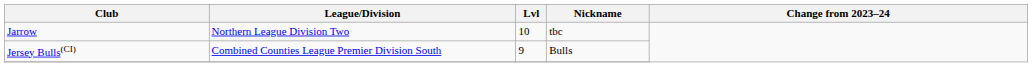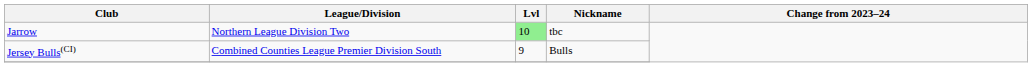Jarrow | Lvl: no background -> lightgreen background
